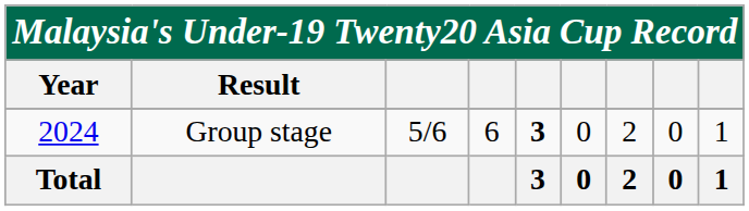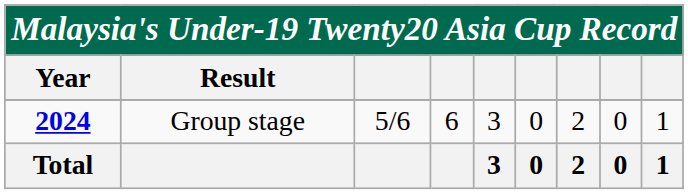Group stage | Year: normal -> bold
Group stage | column 5: bold -> normal
